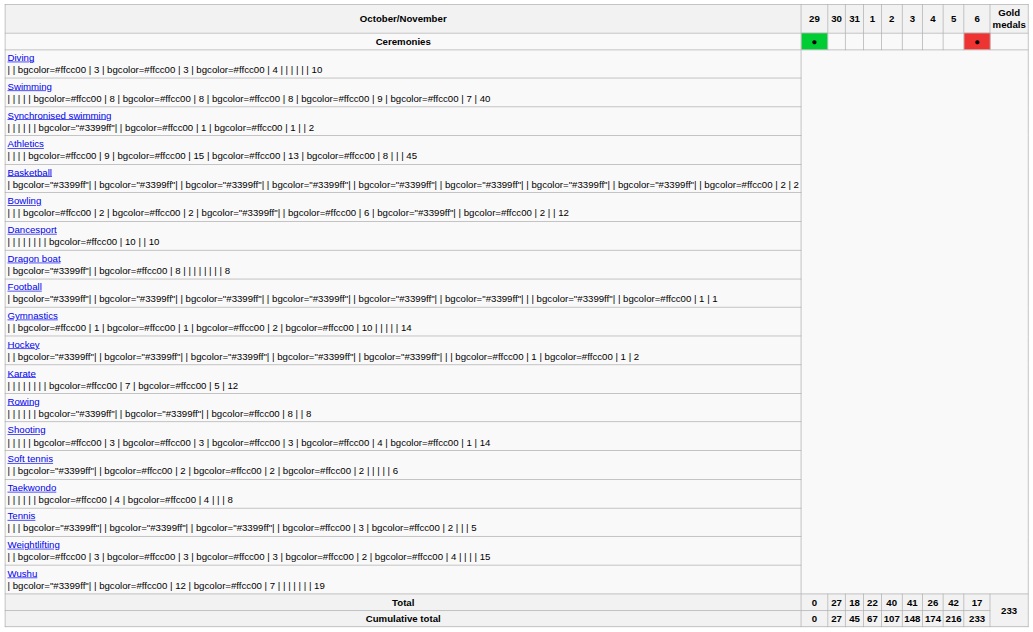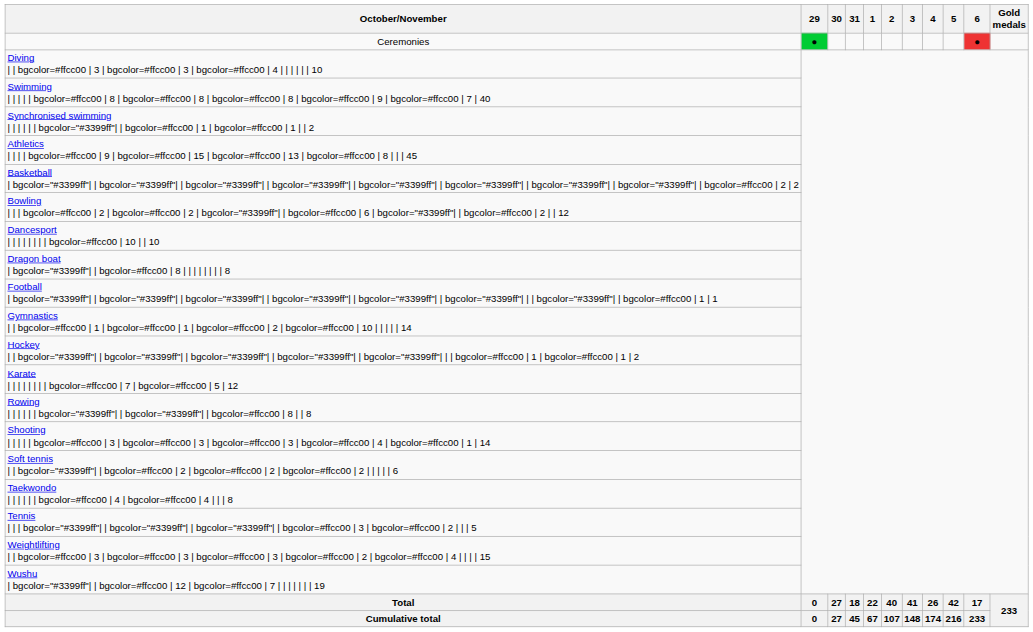Ceremonies | October/November: bold -> normal
